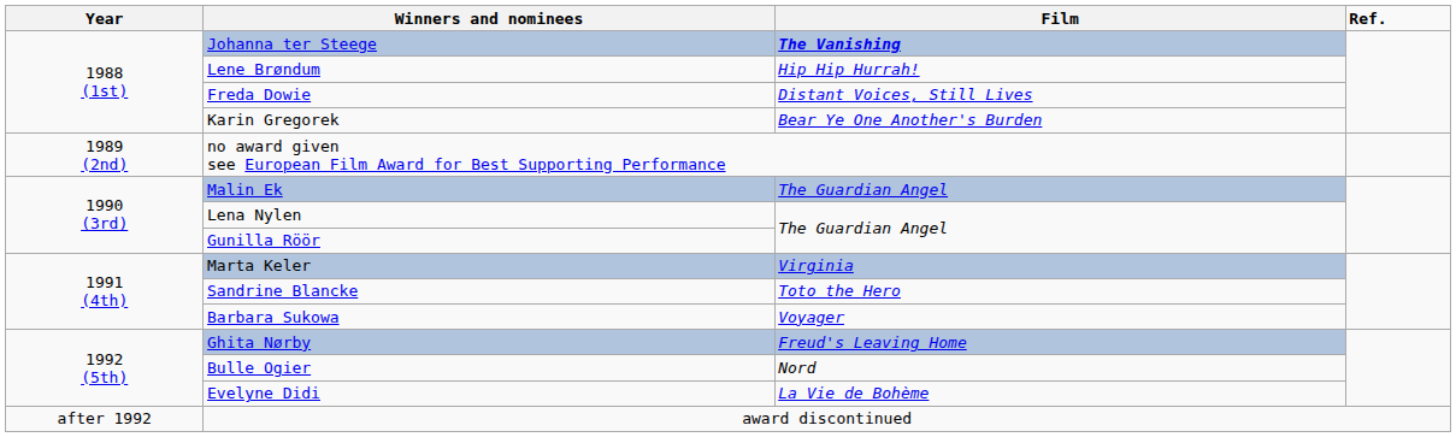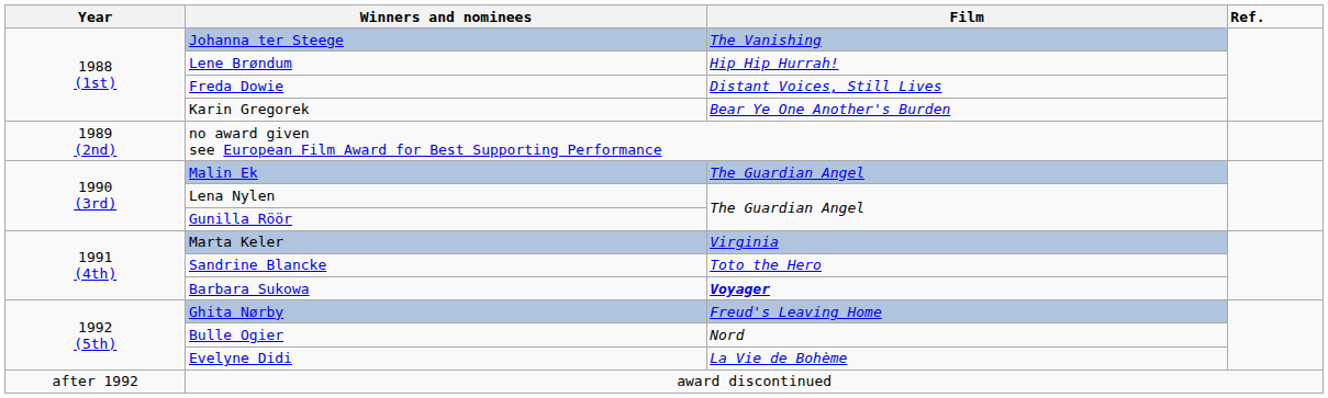Johanna ter Steege | Film: bold -> normal
Barbara Sukowa | Film: normal -> bold
